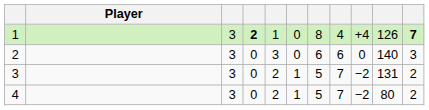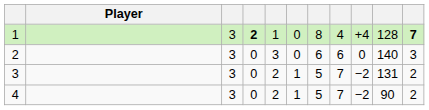row 2 | column 10: 126 -> 128
row 5 | column 10: 80 -> 90
